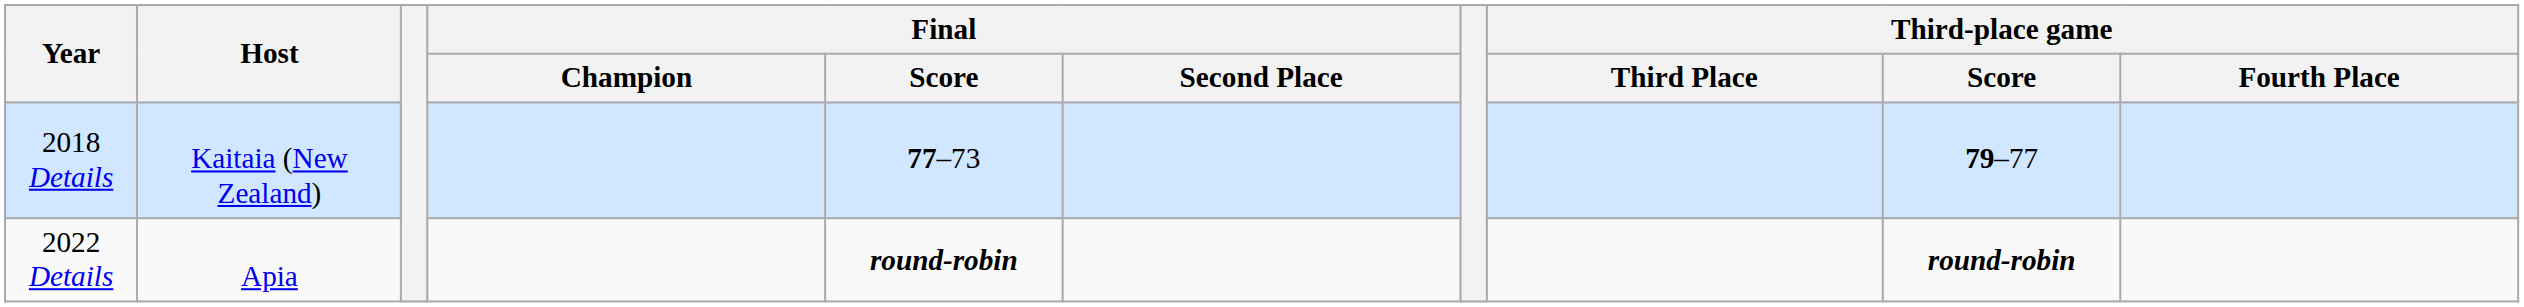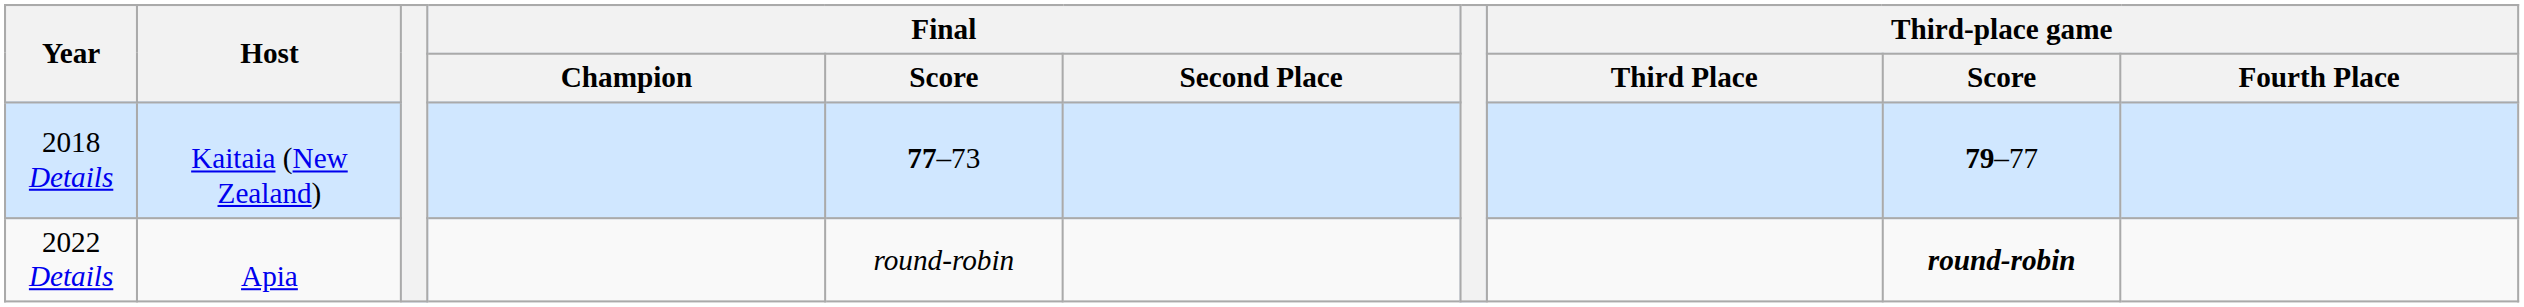2022 Details | Final / Score: bold -> normal
